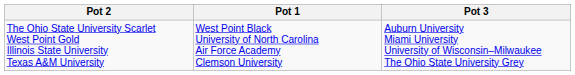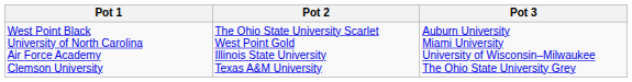columns swapped: Pot 1 <-> Pot 2
